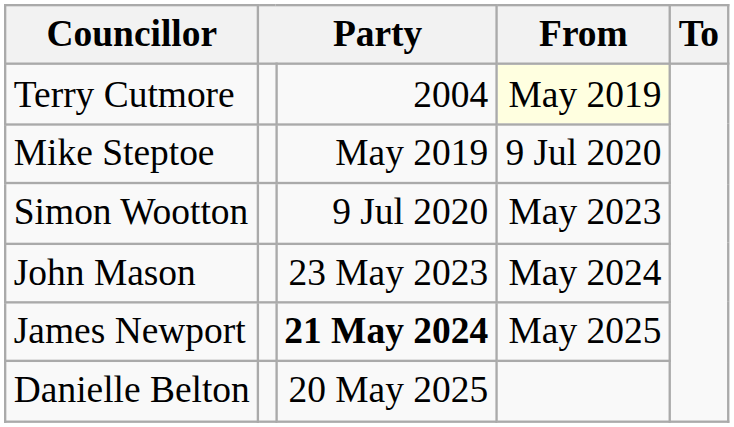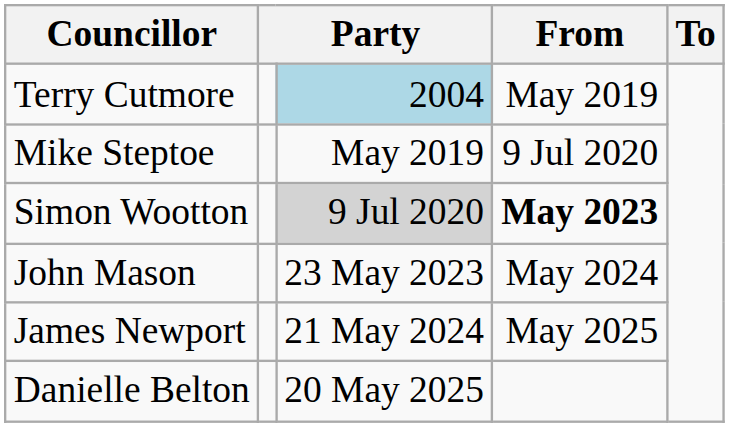Terry Cutmore | column 3: no background -> lightblue background
Terry Cutmore | From: lightyellow background -> no background
Simon Wootton | column 3: no background -> lightgrey background
Simon Wootton | From: normal -> bold
James Newport | column 3: bold -> normal
